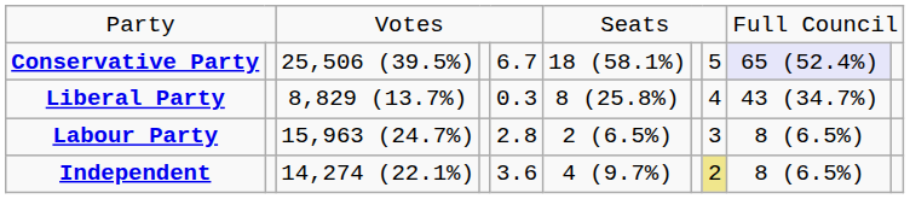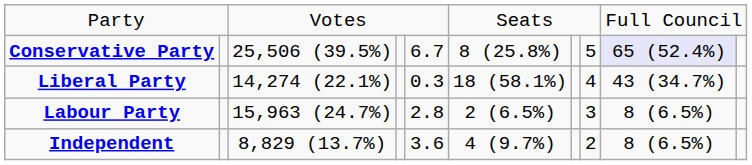Conservative Party | column 6: 18 (58.1%) -> 8 (25.8%)
Liberal Party | column 3: 8,829 (13.7%) -> 14,274 (22.1%)
Liberal Party | column 6: 8 (25.8%) -> 18 (58.1%)
Independent | column 3: 14,274 (22.1%) -> 8,829 (13.7%)
Independent | column 8: khaki background -> no background
